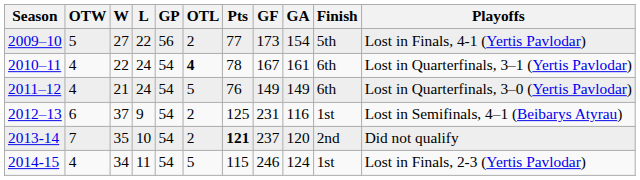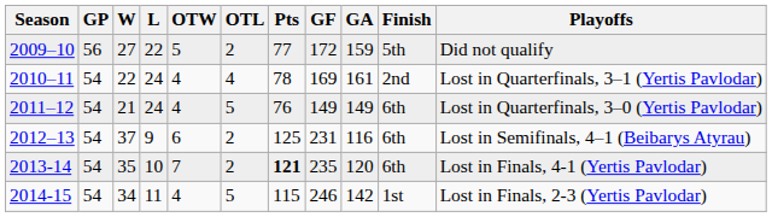columns swapped: GP <-> OTW
2009–10 | GF: 173 -> 172
2009–10 | GA: 154 -> 159
2009–10 | Playoffs: Lost in Finals, 4-1 (Yertis Pavlodar) -> Did not qualify
2010–11 | OTL: bold -> normal
2010–11 | GF: 167 -> 169
2010–11 | Finish: 6th -> 2nd
2012–13 | Finish: 1st -> 6th
2013-14 | GF: 237 -> 235
2013-14 | Finish: 2nd -> 6th
2013-14 | Playoffs: Did not qualify -> Lost in Finals, 4-1 (Yertis Pavlodar)
2014-15 | GA: 124 -> 142
